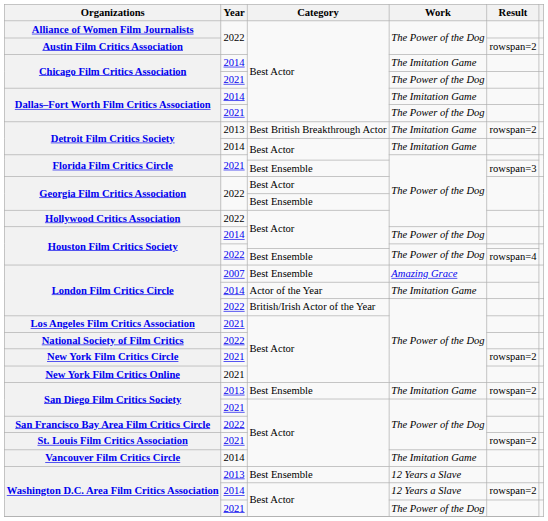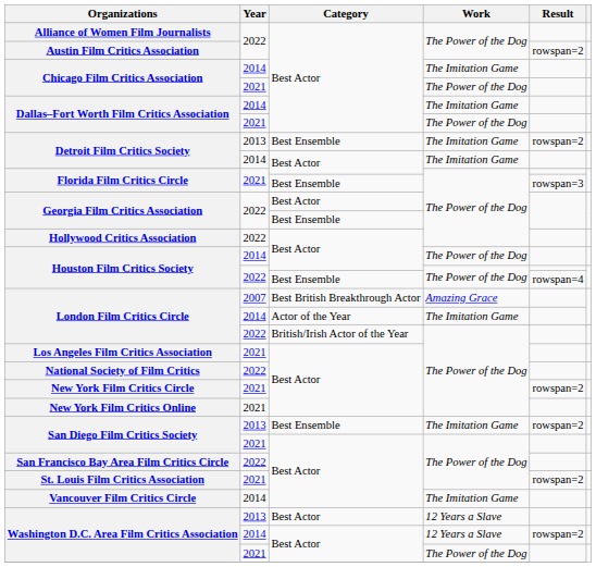Detroit Film Critics Society / 2013 | Category: Best British Breakthrough Actor -> Best Ensemble
London Film Critics Circle / 2007 | Category: Best Ensemble -> Best British Breakthrough Actor
Washington D.C. Area Film Critics Association / 2013 | Category: Best Ensemble -> Best Actor
